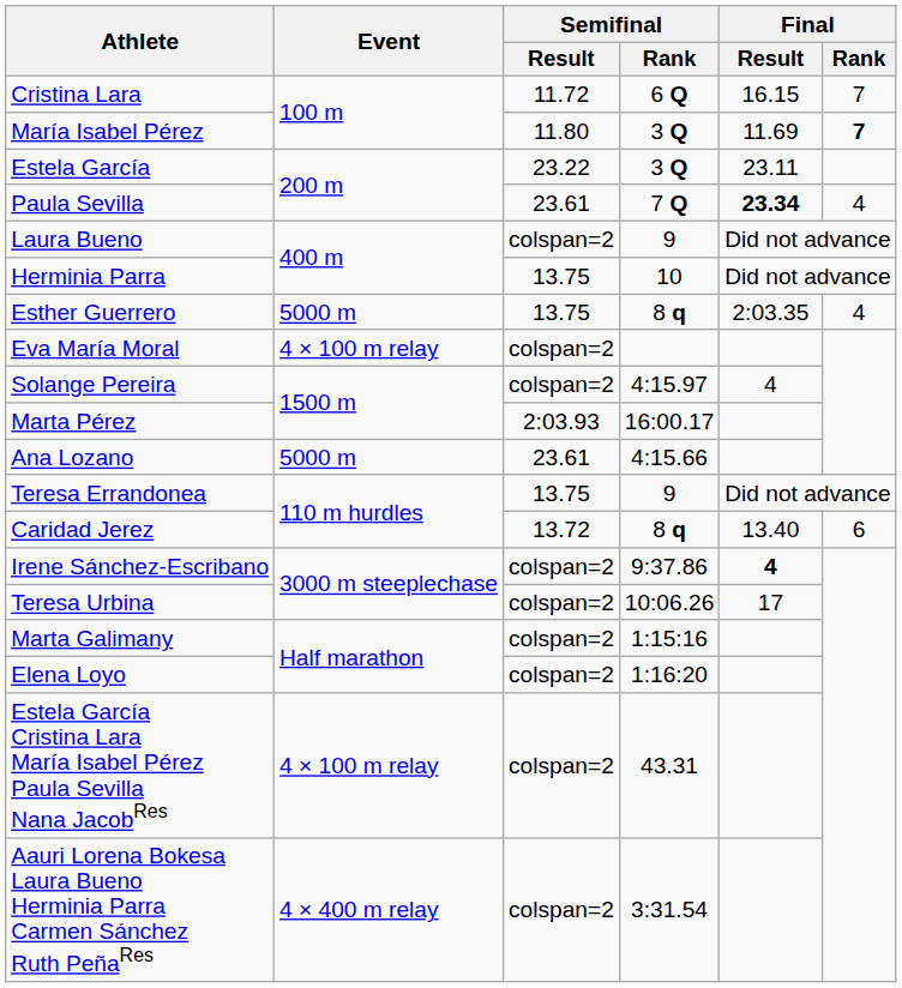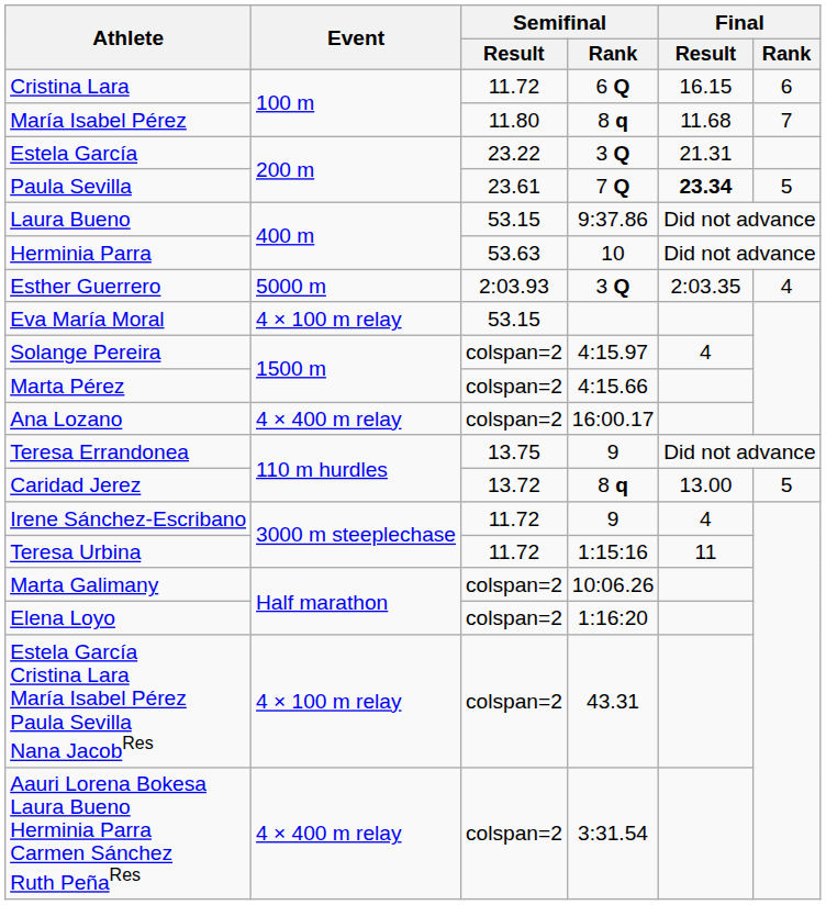Cristina Lara | Final / Rank: 7 -> 6
María Isabel Pérez | Semifinal / Rank: 3 Q -> 8 q
María Isabel Pérez | Final / Result: 11.69 -> 11.68
María Isabel Pérez | Final / Rank: bold -> normal
Estela García | Final / Result: 23.11 -> 21.31
Paula Sevilla | Final / Rank: 4 -> 5
Laura Bueno | Semifinal / Result: colspan=2 -> 53.15
Laura Bueno | Semifinal / Rank: 9 -> 9:37.86
Herminia Parra | Semifinal / Result: 13.75 -> 53.63
Esther Guerrero | Semifinal / Result: 13.75 -> 2:03.93
Esther Guerrero | Semifinal / Rank: 8 q -> 3 Q
Eva María Moral | Semifinal / Result: colspan=2 -> 53.15
Marta Pérez | Semifinal / Result: 2:03.93 -> colspan=2
Marta Pérez | Semifinal / Rank: 16:00.17 -> 4:15.66
Ana Lozano | Event: 5000 m -> 4 × 400 m relay
Ana Lozano | Semifinal / Result: 23.61 -> colspan=2
Ana Lozano | Semifinal / Rank: 4:15.66 -> 16:00.17
Caridad Jerez | Final / Result: 13.40 -> 13.00
Caridad Jerez | Final / Rank: 6 -> 5
Irene Sánchez-Escribano | Semifinal / Result: colspan=2 -> 11.72
Irene Sánchez-Escribano | Semifinal / Rank: 9:37.86 -> 9
Irene Sánchez-Escribano | Final / Result: bold -> normal
Teresa Urbina | Semifinal / Result: colspan=2 -> 11.72
Teresa Urbina | Semifinal / Rank: 10:06.26 -> 1:15:16
Teresa Urbina | Final / Result: 17 -> 11
Marta Galimany | Semifinal / Rank: 1:15:16 -> 10:06.26
